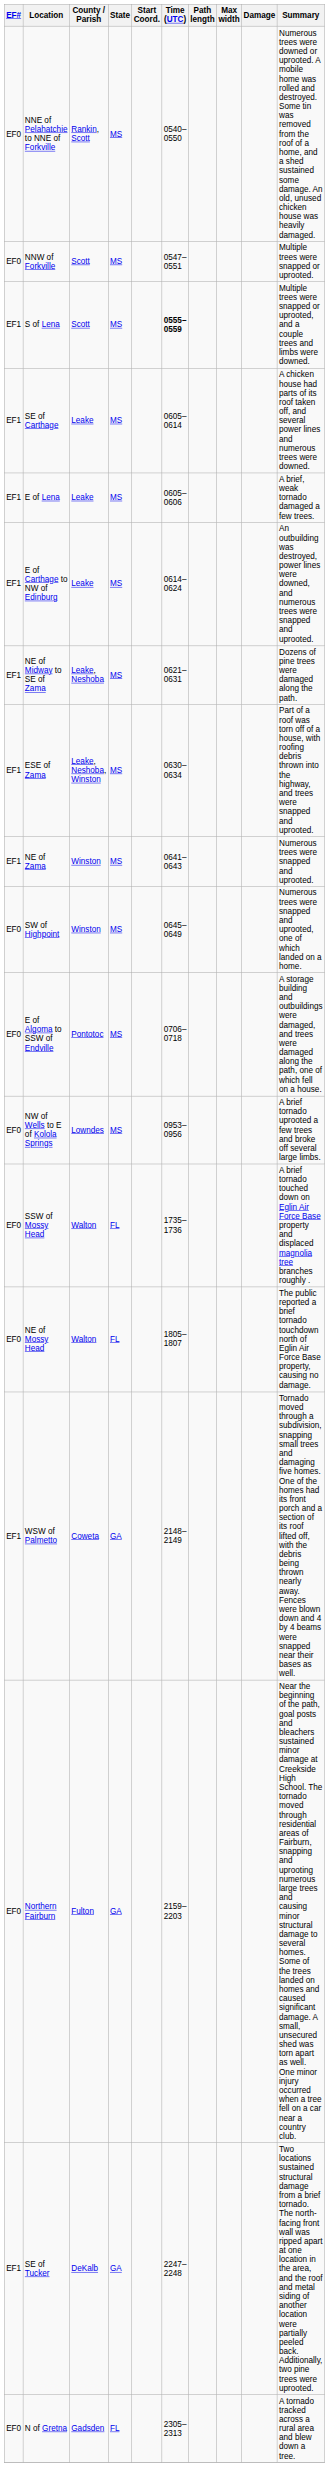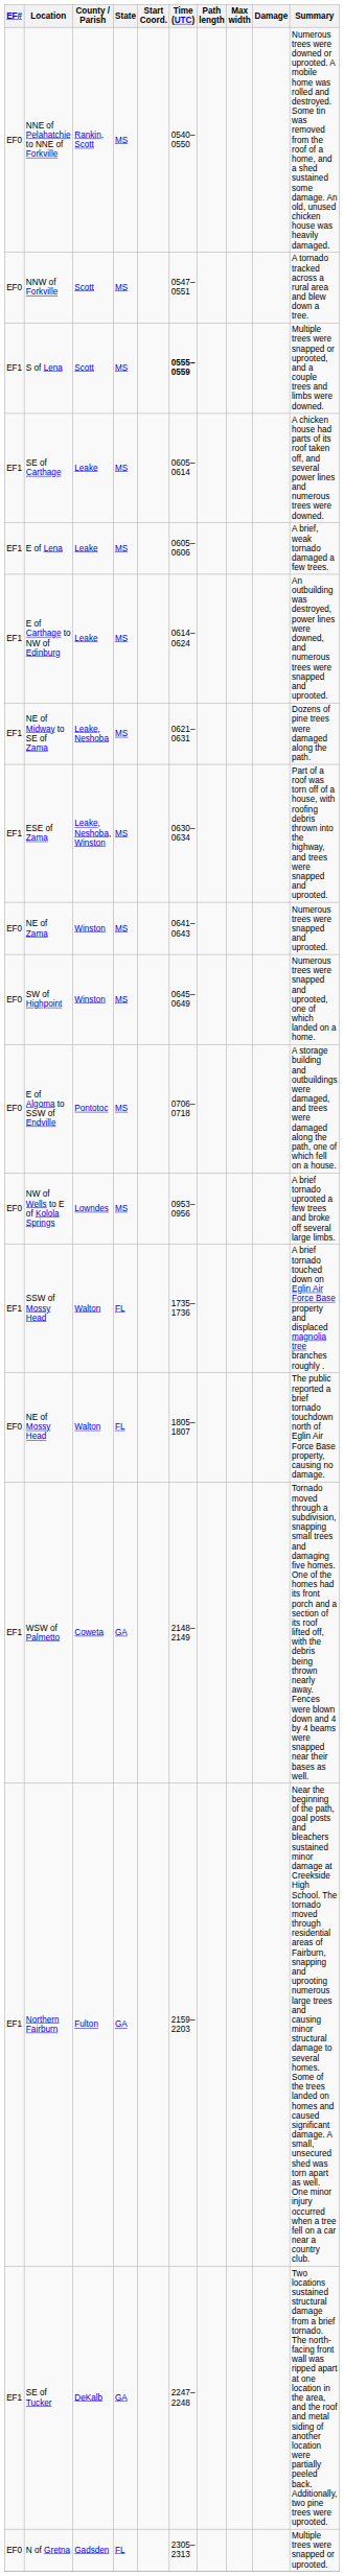NNW of Forkville | Summary: Multiple trees were snapped or uprooted. -> A tornado tracked across a rural area and blew down a tree.
NE of Zama | EF#: EF1 -> EF0
SSW of Mossy Head | EF#: EF0 -> EF1
Northern Fairburn | EF#: EF0 -> EF1
N of Gretna | Summary: A tornado tracked across a rural area and blew down a tree. -> Multiple trees were snapped or uprooted.
